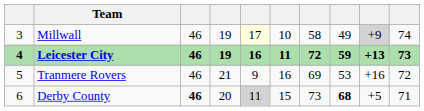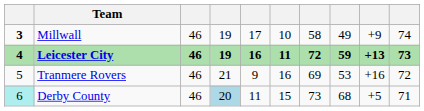Millwall | column 1: normal -> bold
Millwall | column 5: lightyellow background -> no background
Millwall | column 9: lightgrey background -> no background
Derby County | column 1: no background -> paleturquoise background
Derby County | column 3: bold -> normal
Derby County | column 4: no background -> lightblue background
Derby County | column 5: lightgrey background -> no background
Derby County | column 8: bold -> normal
